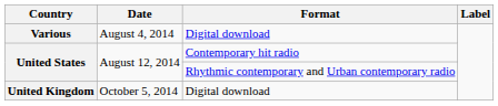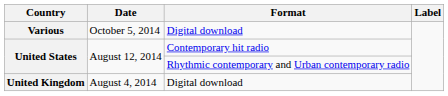Various | Date: August 4, 2014 -> October 5, 2014
United Kingdom | Date: October 5, 2014 -> August 4, 2014
